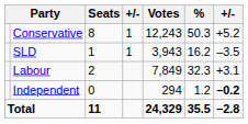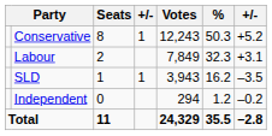rows swapped: Labour <-> SLD
Independent | column 7: bold -> normal
